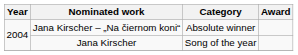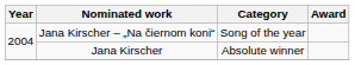Jana Kirscher – „Na čiernom koni“ | Category: Absolute winner -> Song of the year
Jana Kirscher | Category: Song of the year -> Absolute winner
